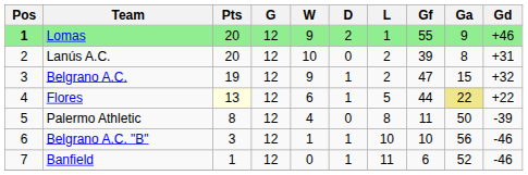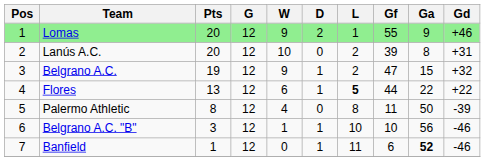Lomas | Pos: bold -> normal
Flores | Pts: lightyellow background -> no background
Flores | L: normal -> bold
Flores | Ga: khaki background -> no background
Banfield | Ga: normal -> bold
